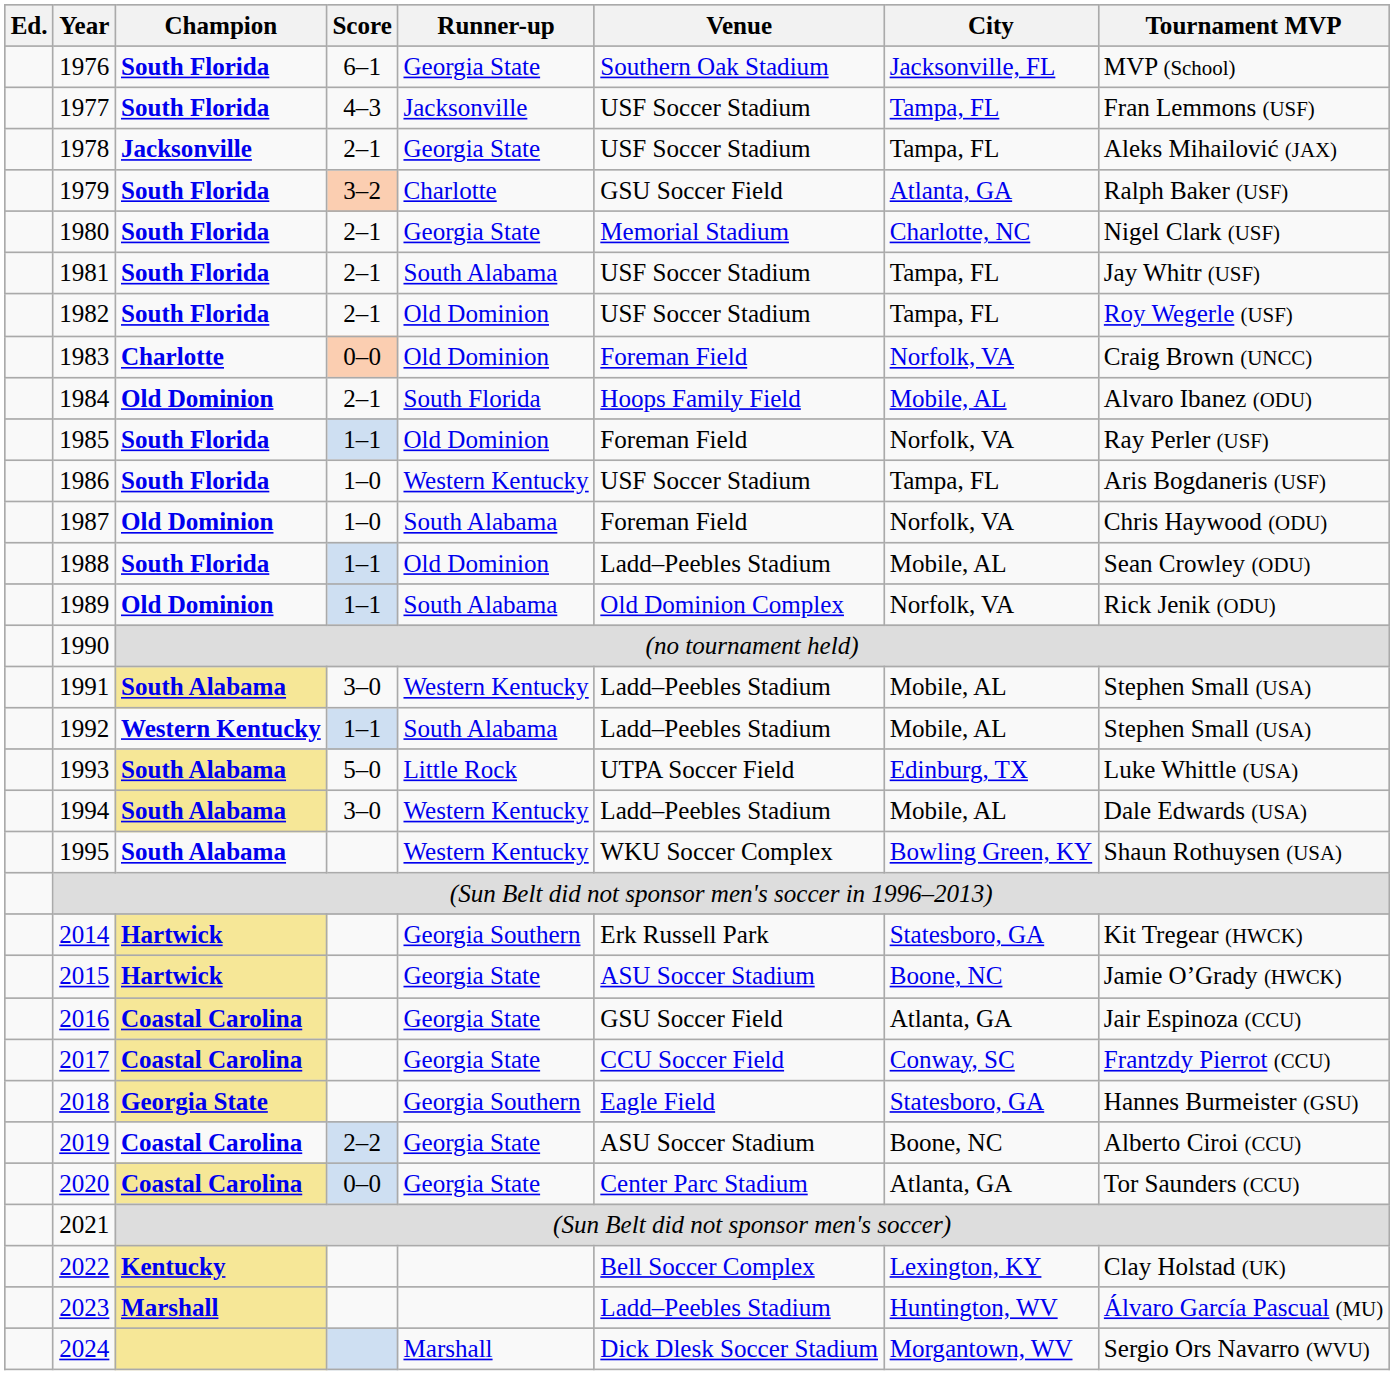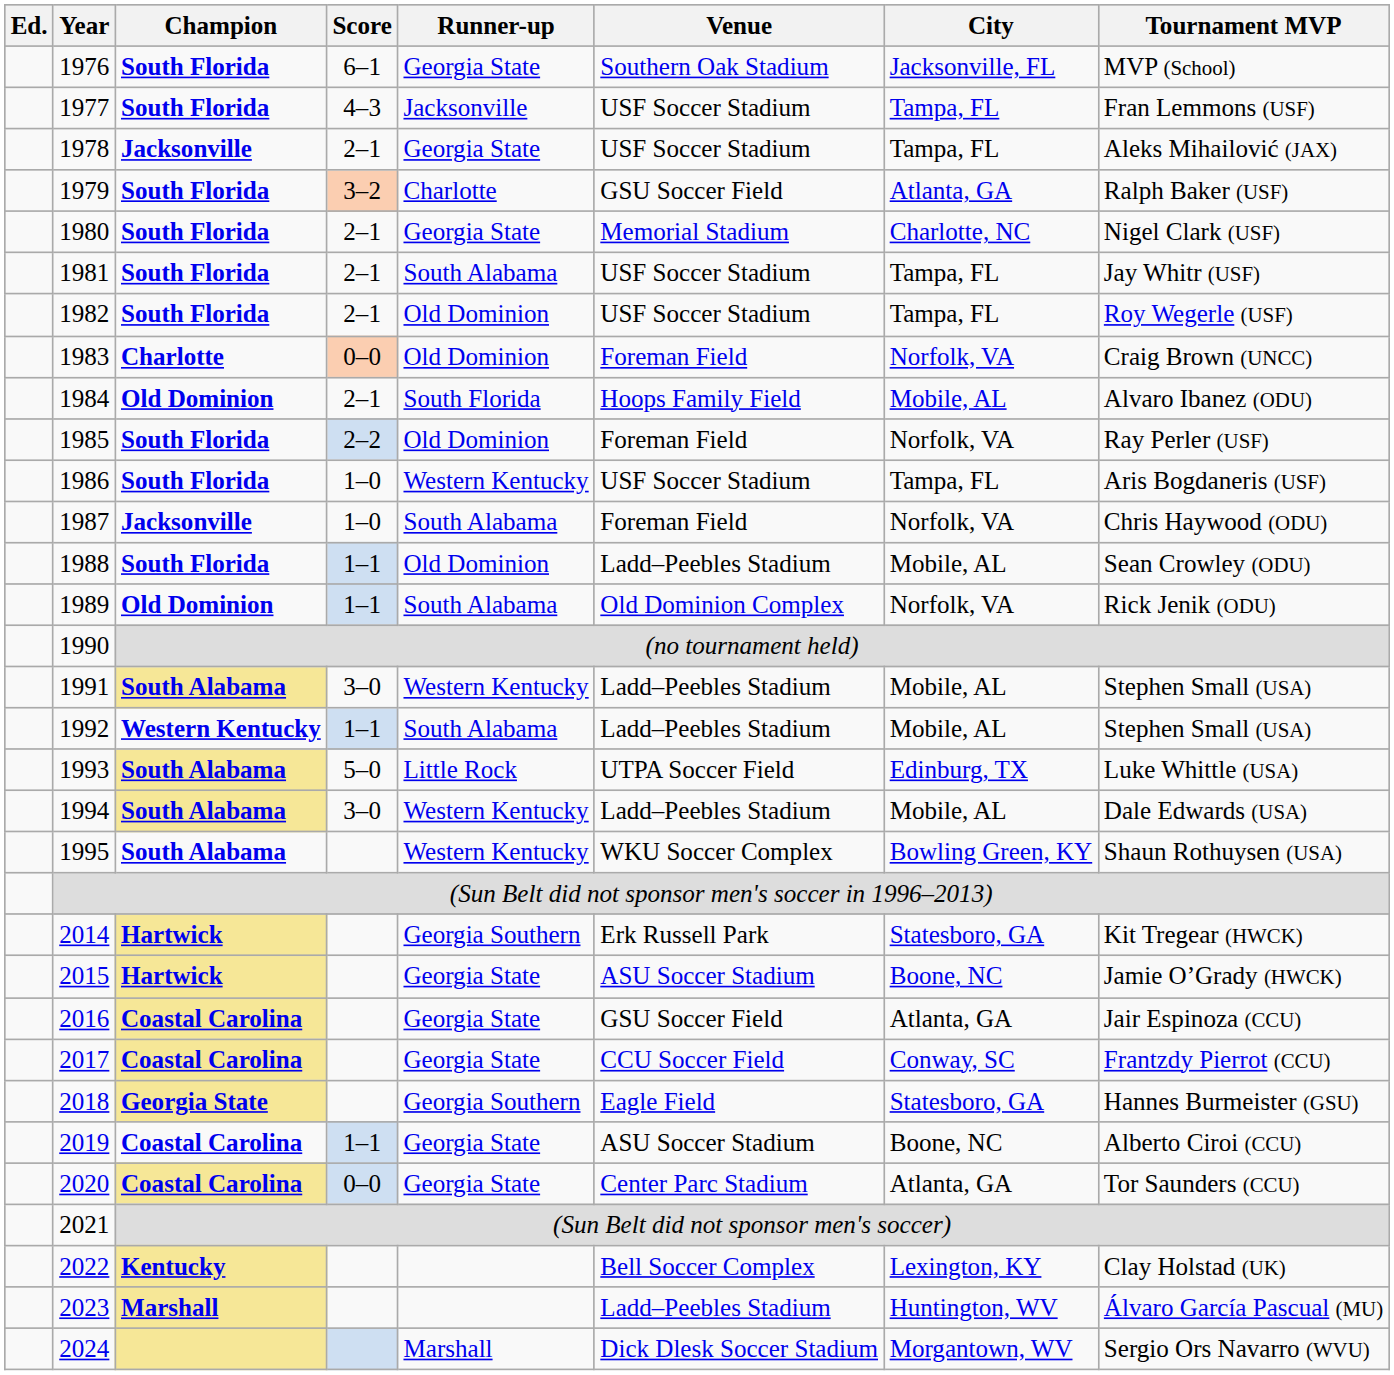1985 | Score: 1–1 -> 2–2
1987 | Champion: Old Dominion -> Jacksonville
2019 | Score: 2–2 -> 1–1
